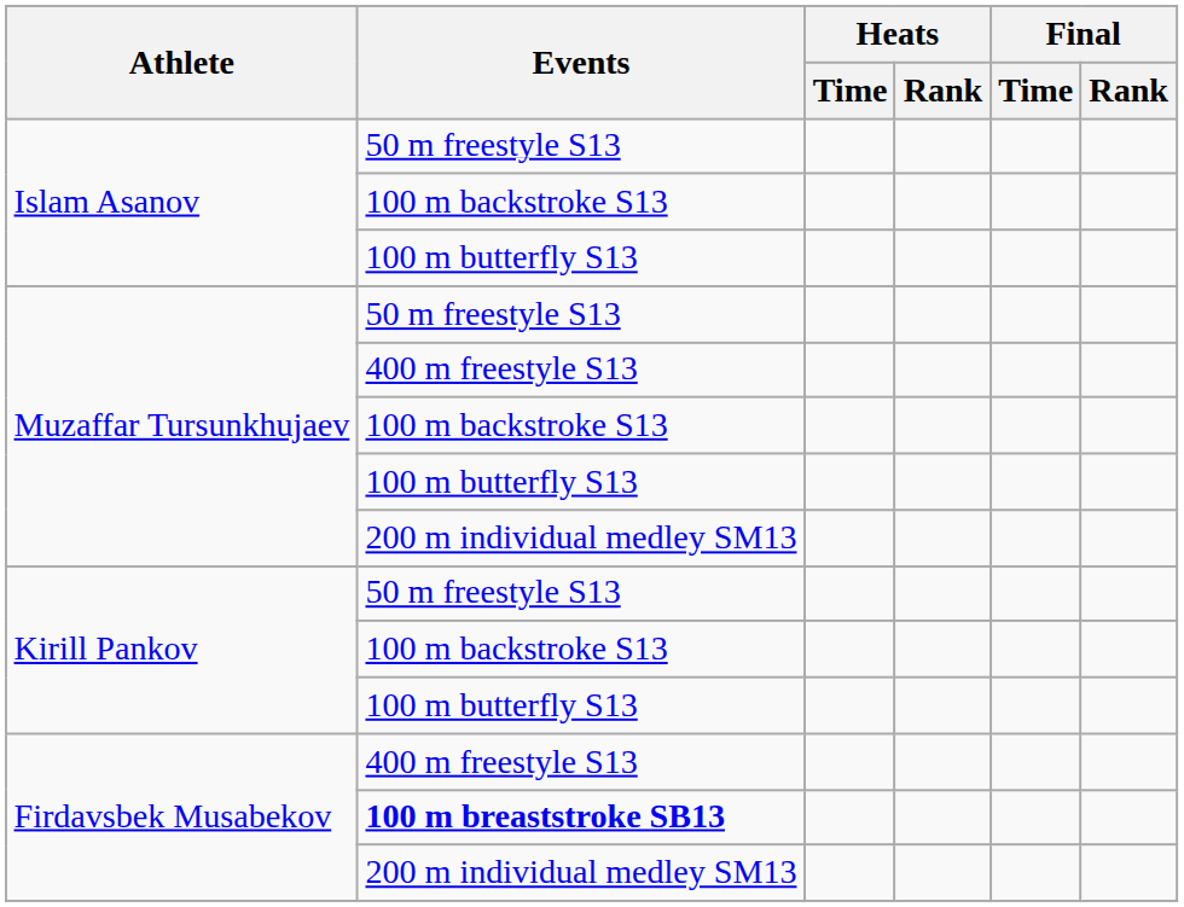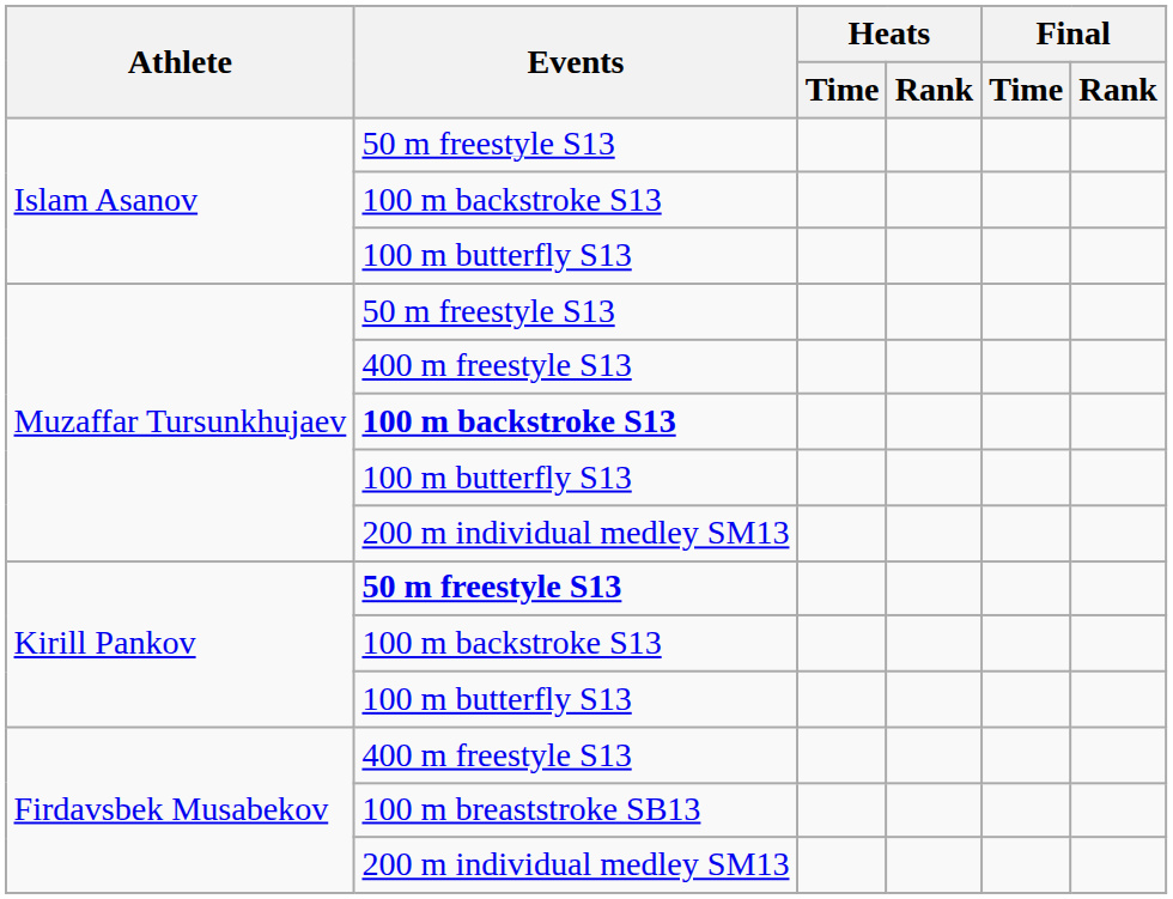Muzaffar Tursunkhujaev / 100 m backstroke S13 | Events: normal -> bold
Kirill Pankov / 50 m freestyle S13 | Events: normal -> bold
100 m breaststroke SB13 | Events: bold -> normal
